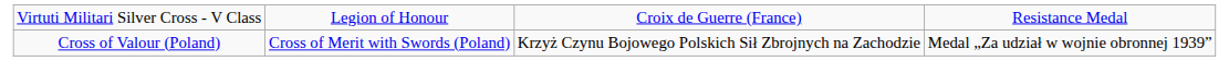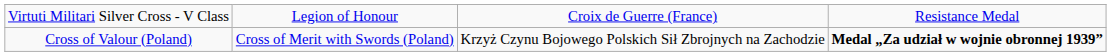Cross of Valour (Poland) | column 4: normal -> bold
